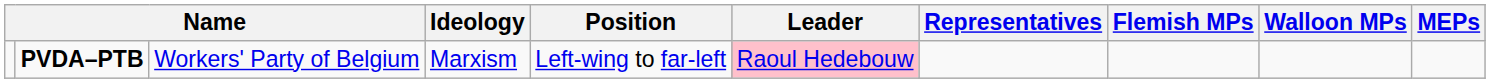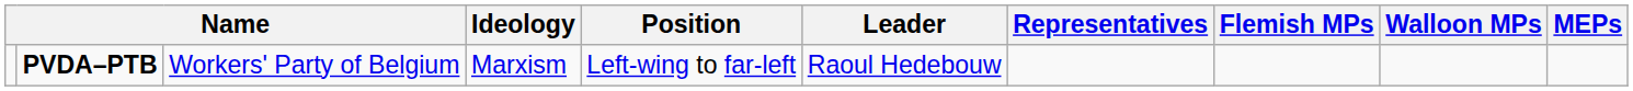PVDA–PTB | Leader: pink background -> no background
